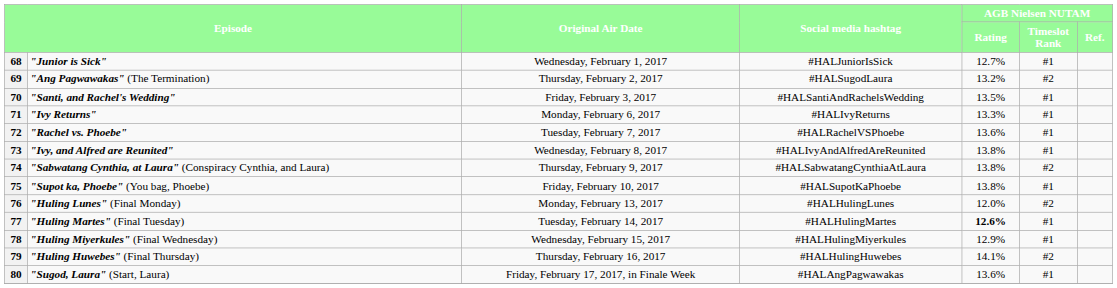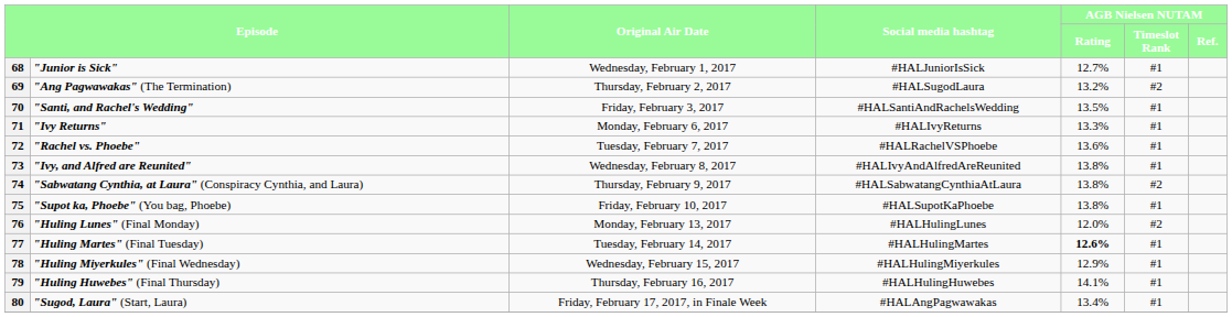79 | AGB Nielsen NUTAM / Timeslot Rank: #2 -> #1
80 | AGB Nielsen NUTAM / Rating: 13.6% -> 13.4%
